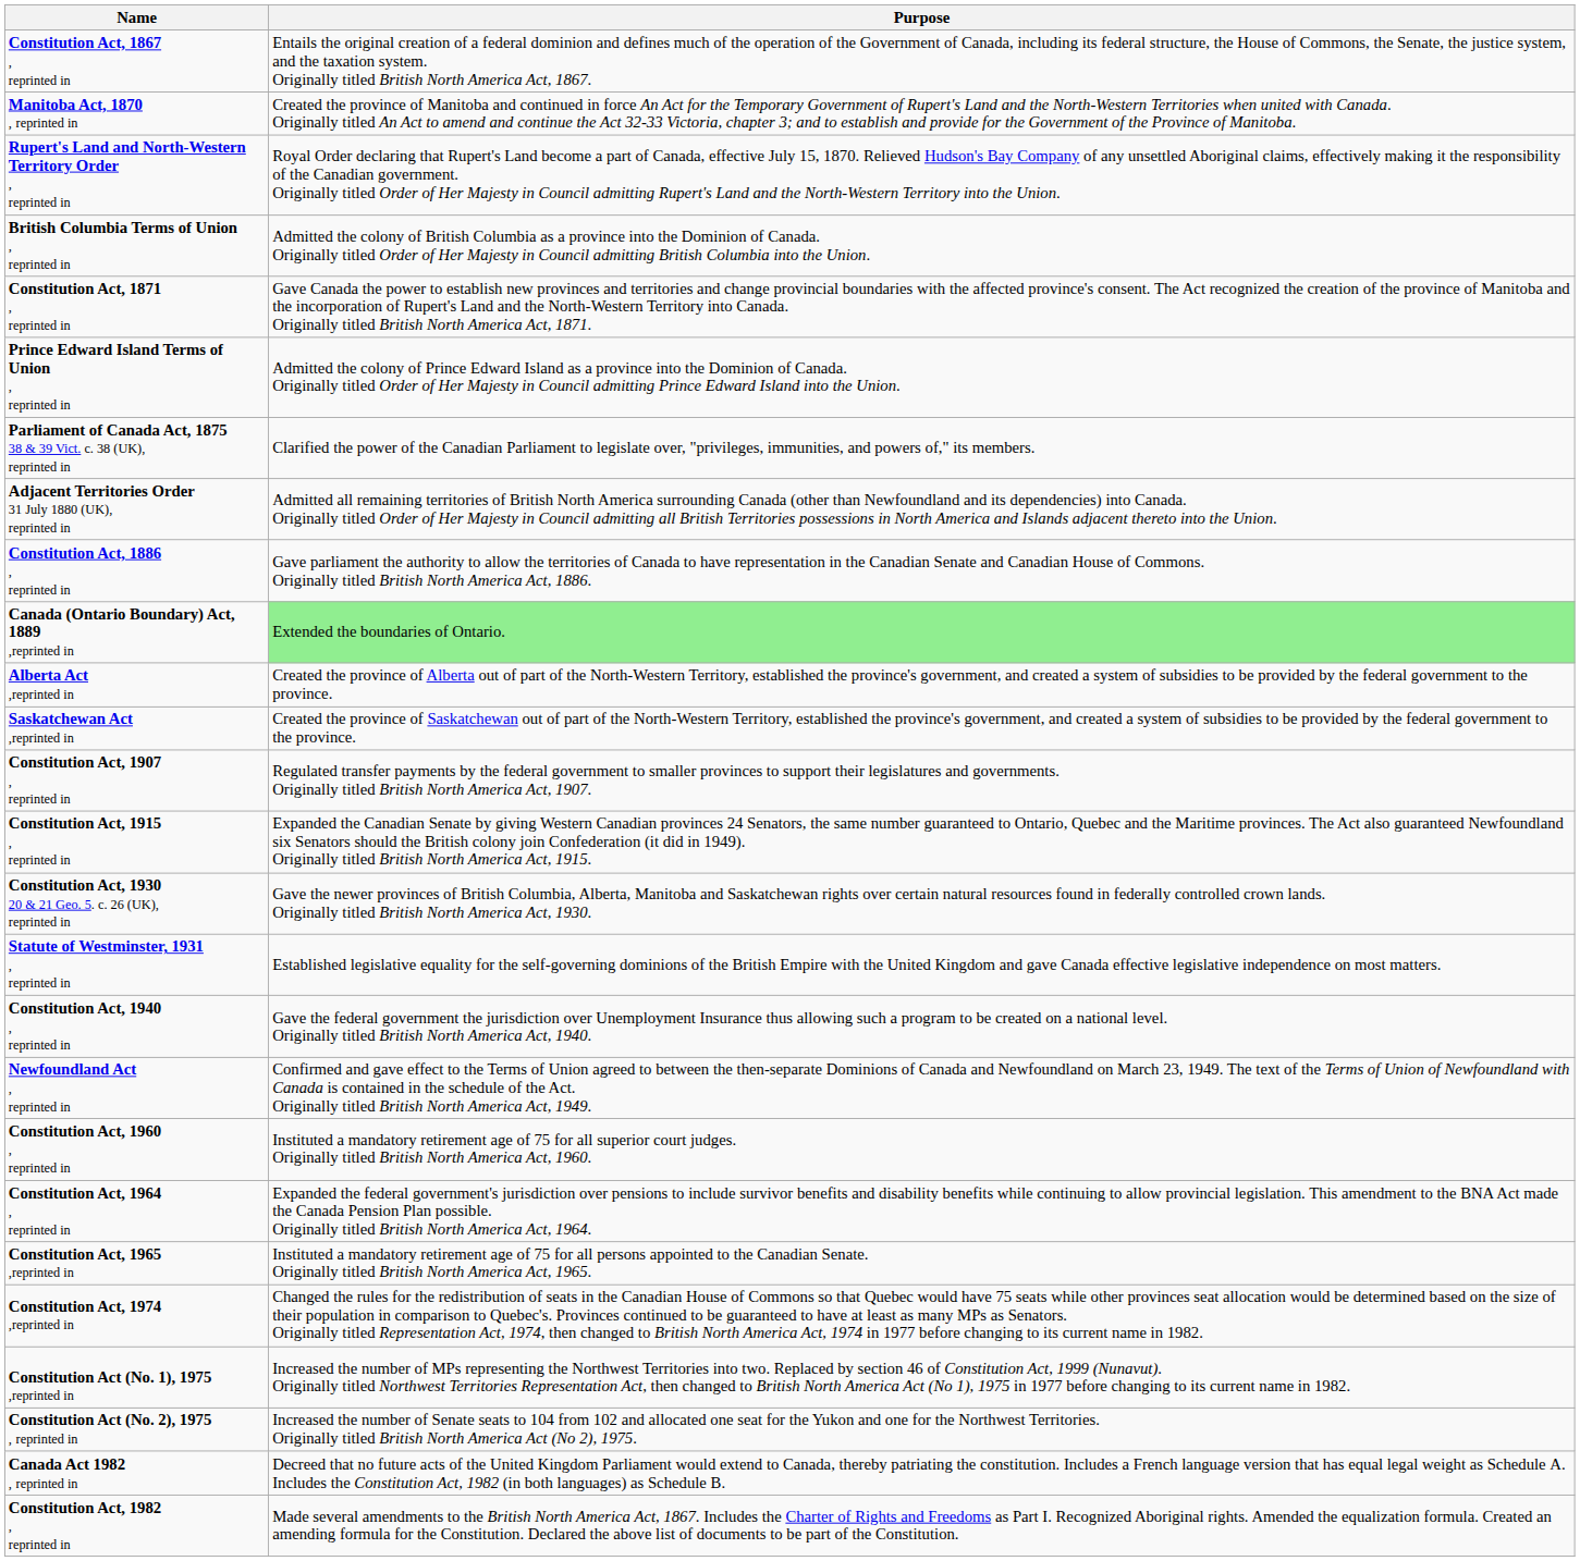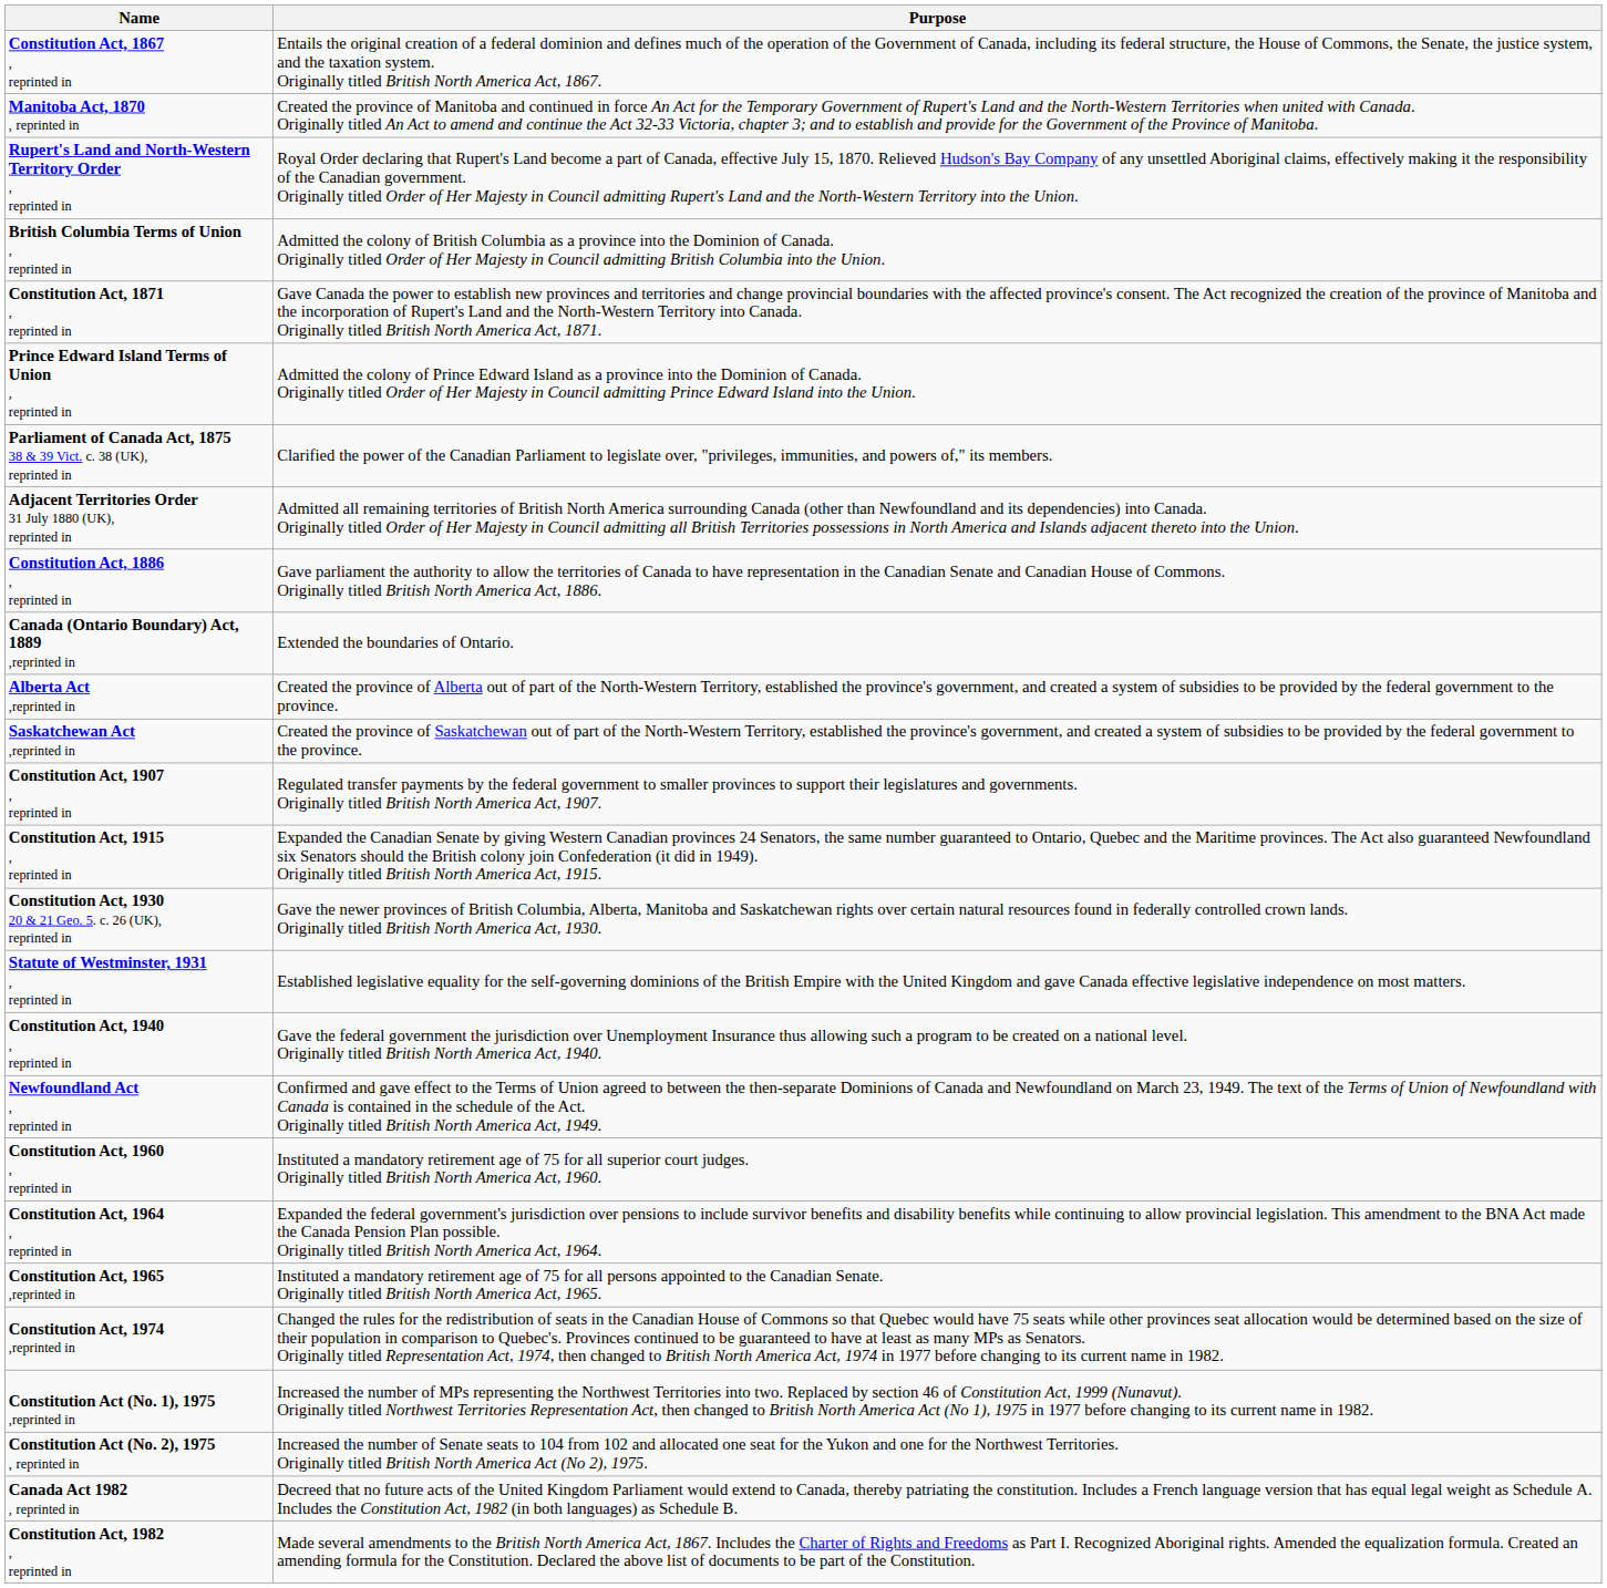Canada (Ontario Boundary) Act, 1889 ,reprinted in | Purpose: lightgreen background -> no background
